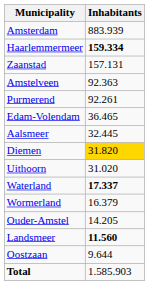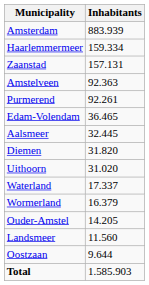Haarlemmermeer | Inhabitants: bold -> normal
Diemen | Inhabitants: gold background -> no background
Waterland | Inhabitants: bold -> normal
Landsmeer | Inhabitants: bold -> normal
